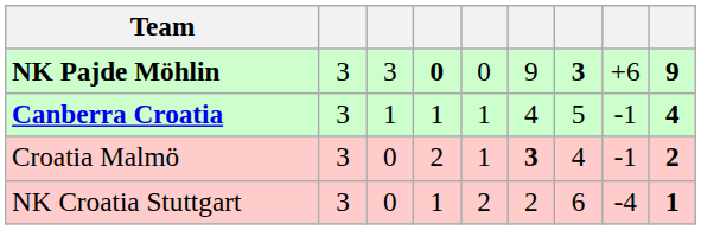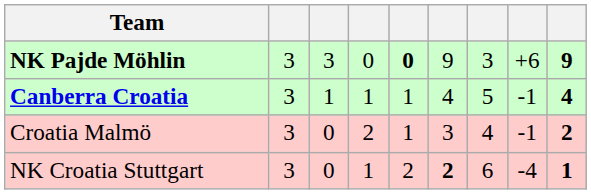NK Pajde Möhlin | column 4: bold -> normal
NK Pajde Möhlin | column 5: normal -> bold
NK Pajde Möhlin | column 7: bold -> normal
Croatia Malmö | column 6: bold -> normal
NK Croatia Stuttgart | column 6: normal -> bold
